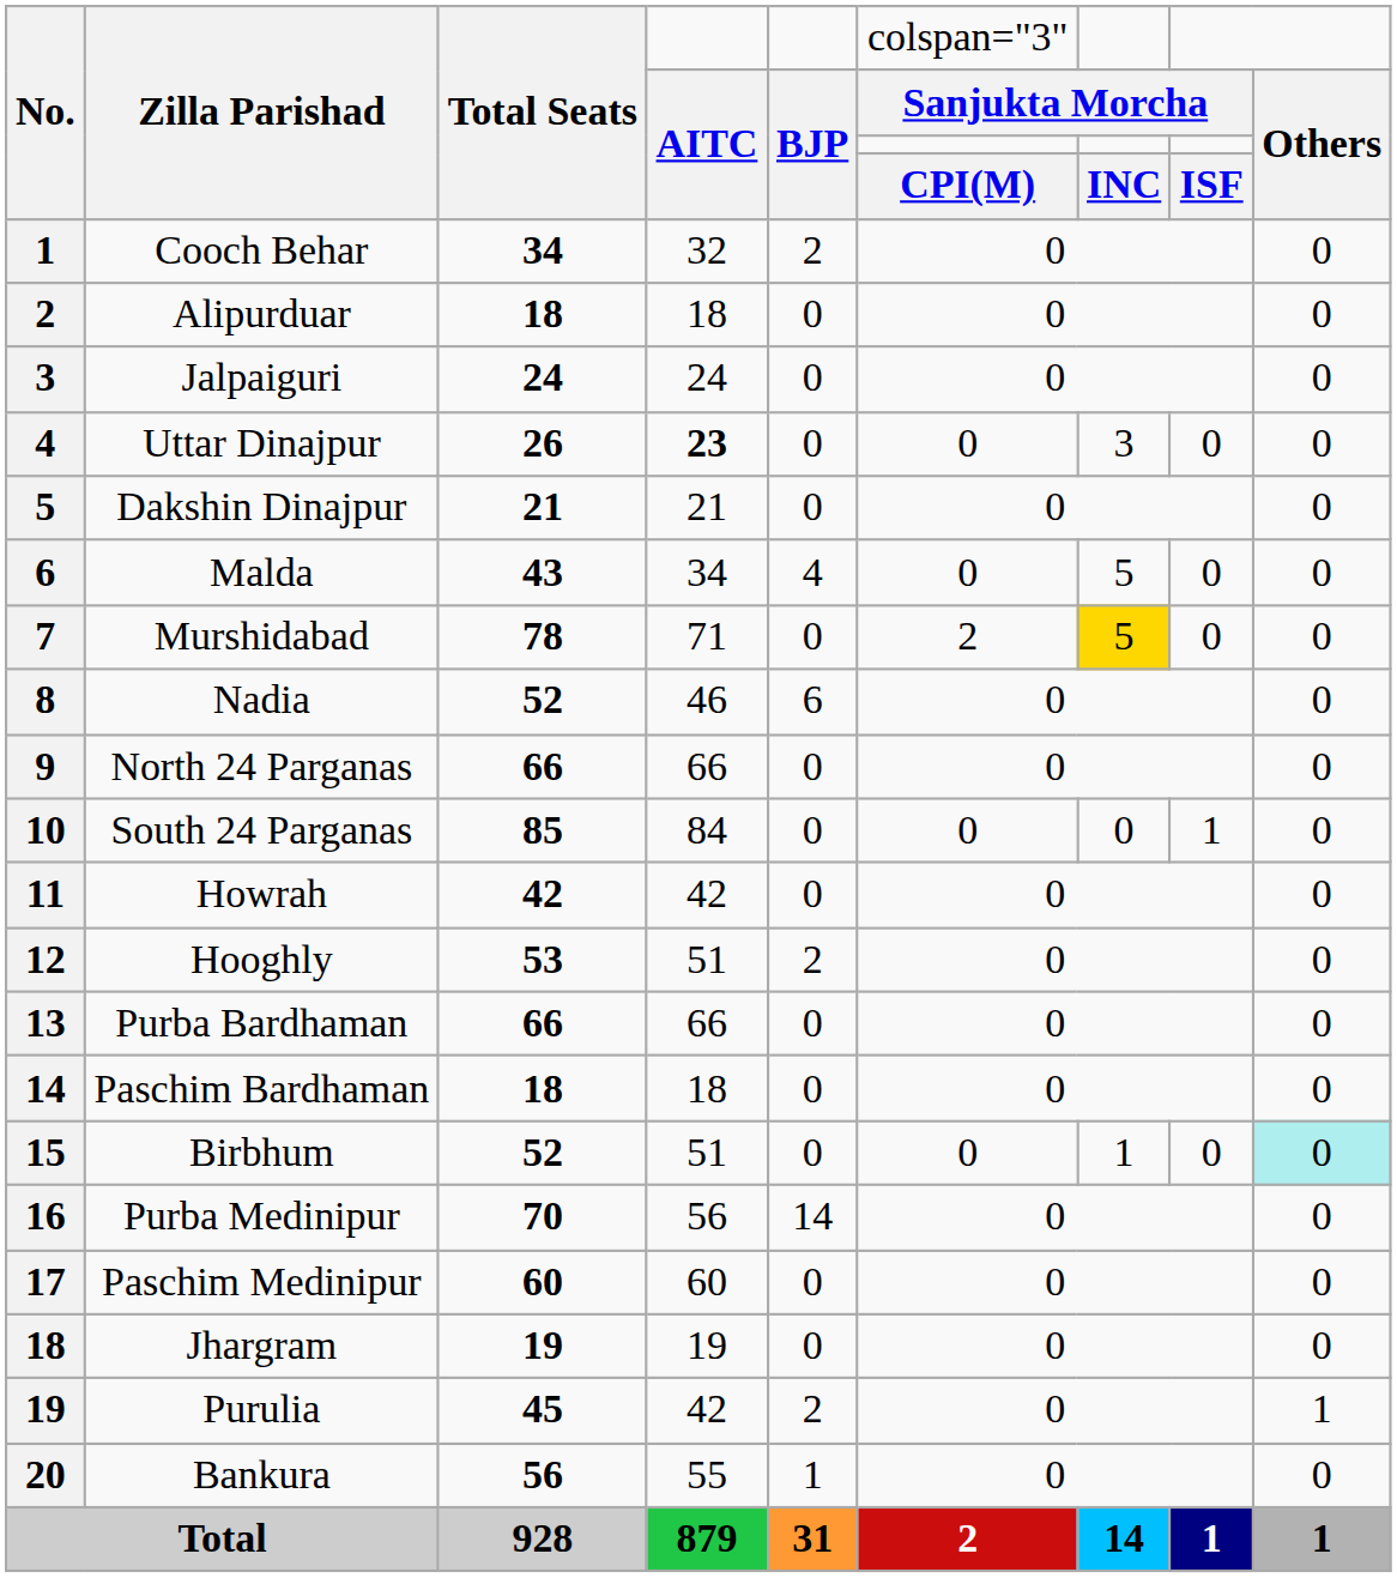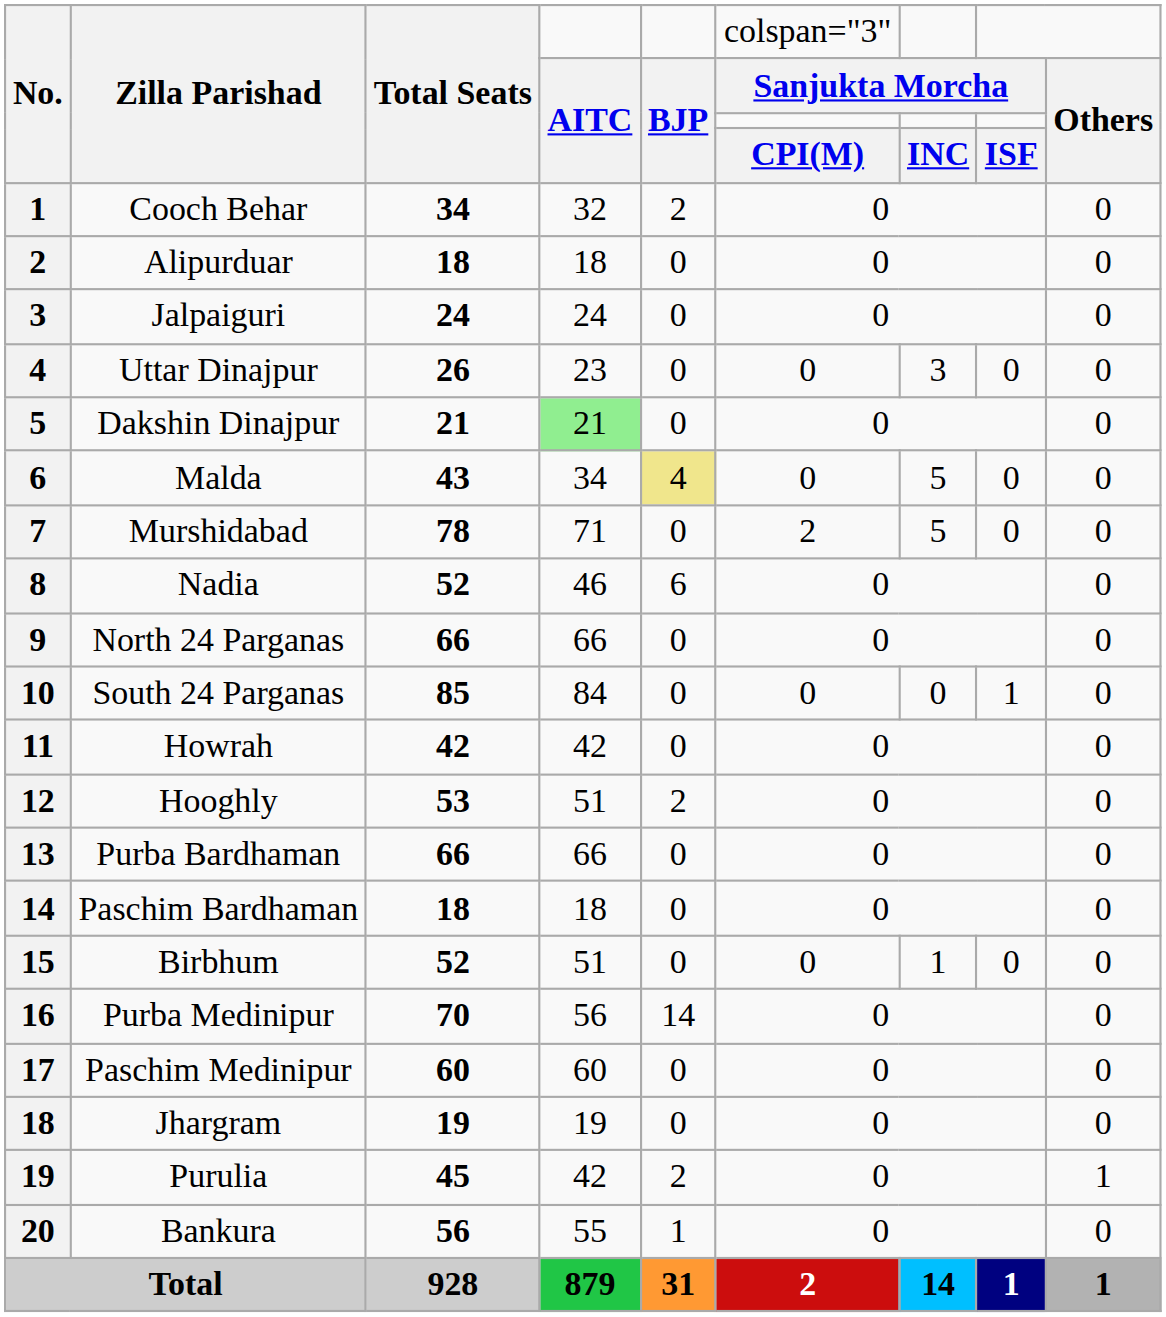Uttar Dinajpur | column 4: bold -> normal
Dakshin Dinajpur | column 4: no background -> lightgreen background
Malda | column 5: no background -> khaki background
Murshidabad | column 7: gold background -> no background
Birbhum | column 9: paleturquoise background -> no background
